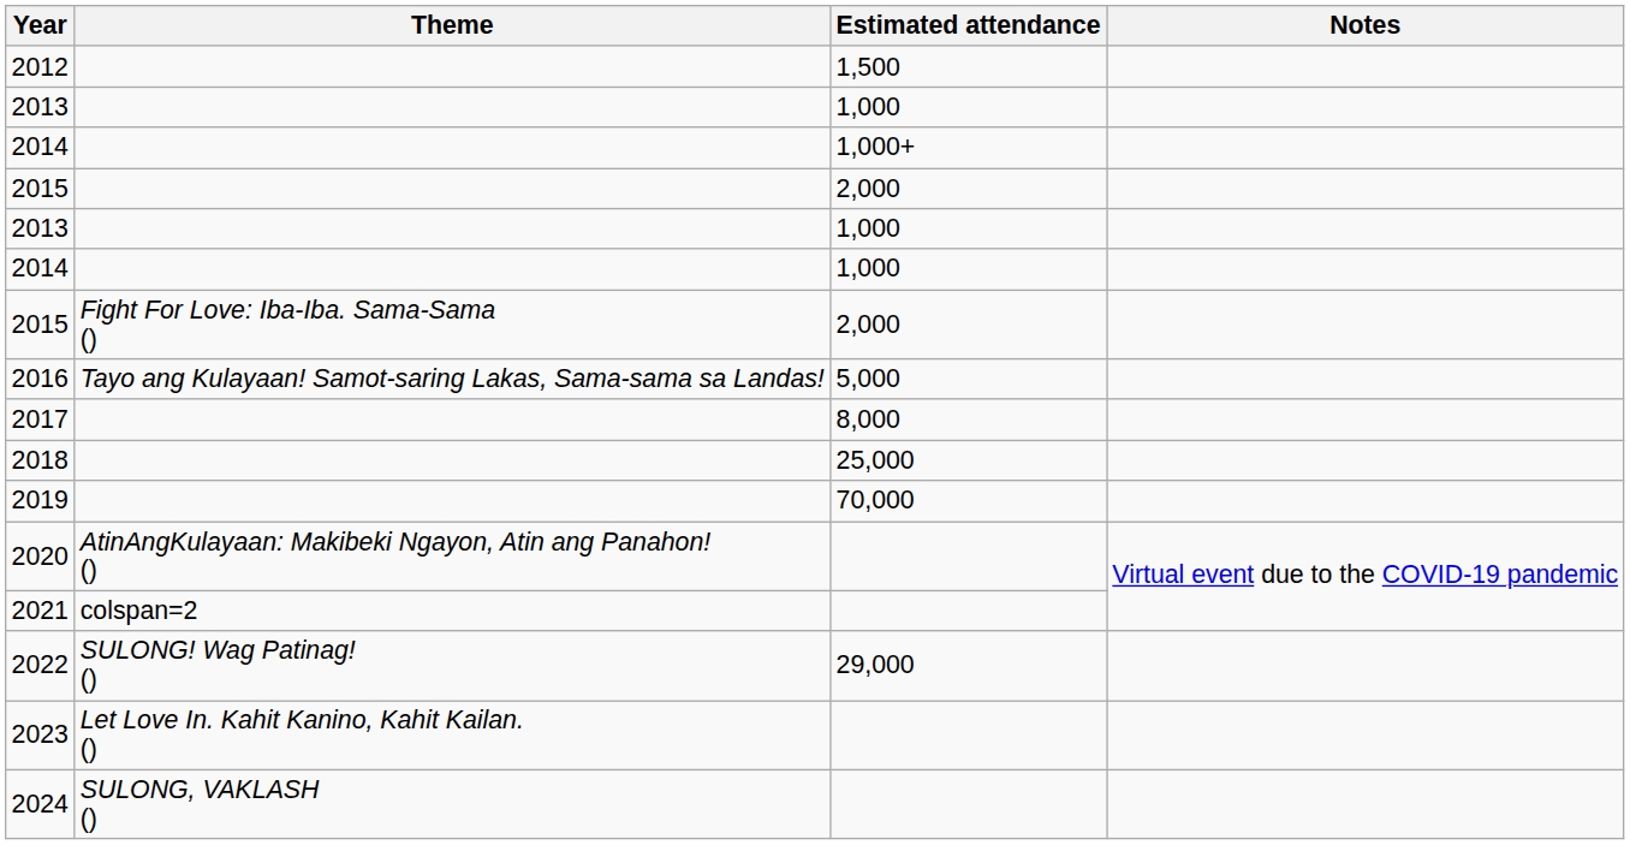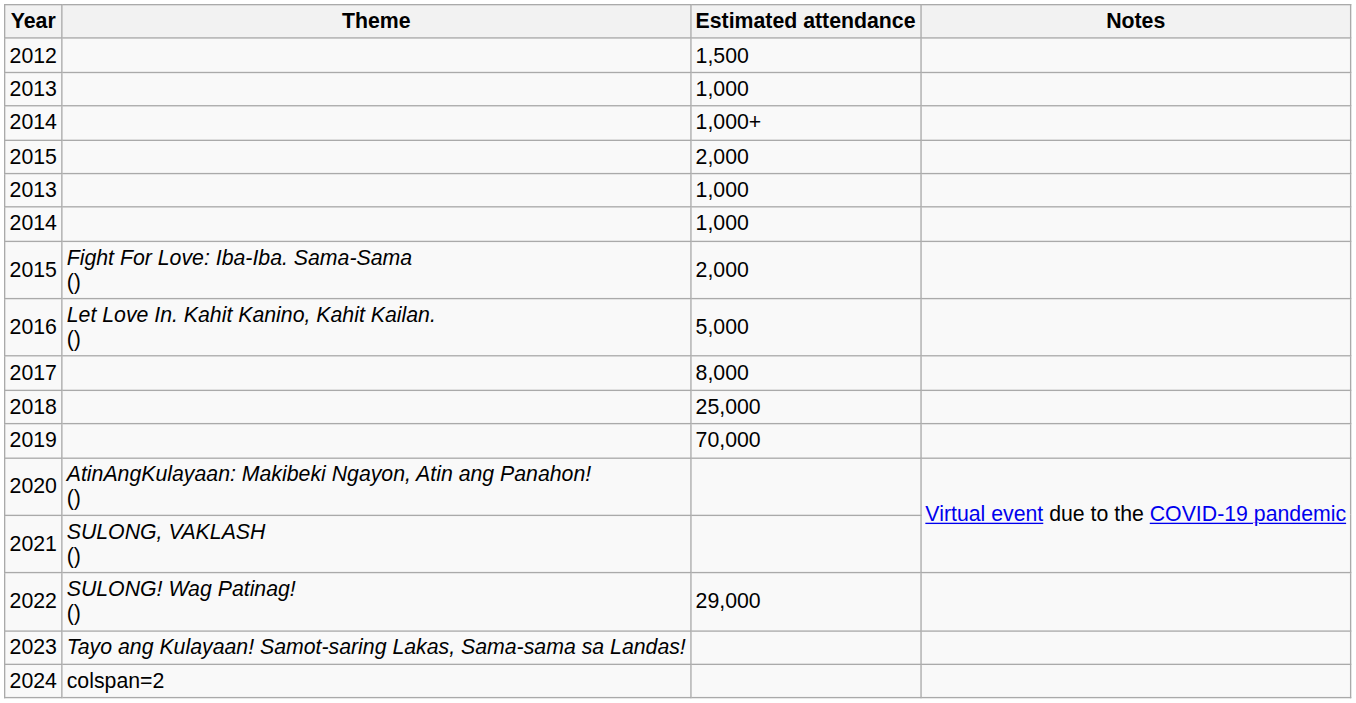2016 | Theme: Tayo ang Kulayaan! Samot-saring Lakas, Sama-sama sa Landas! -> Let Love In. Kahit Kanino, Kahit Kailan. ()
2021 | Theme: colspan=2 -> SULONG, VAKLASH ()
2023 | Theme: Let Love In. Kahit Kanino, Kahit Kailan. () -> Tayo ang Kulayaan! Samot-saring Lakas, Sama-sama sa Landas!
2024 | Theme: SULONG, VAKLASH () -> colspan=2
